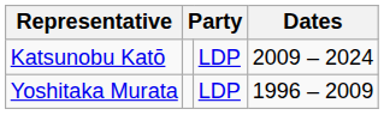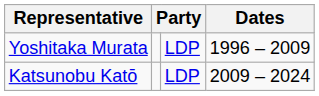rows swapped: Yoshitaka Murata <-> Katsunobu Katō
